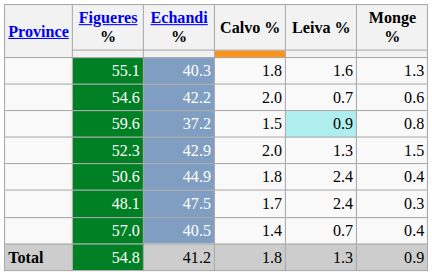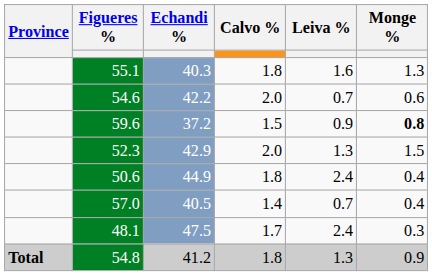59.6 | Leiva %: paleturquoise background -> no background
59.6 | Monge %: normal -> bold
rows swapped: 48.1 <-> 57.0
